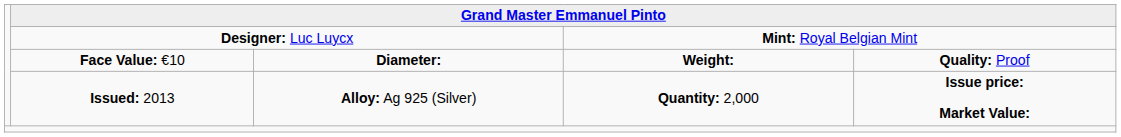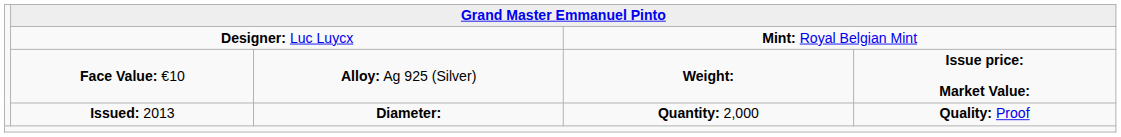Face Value: €10 | column 3: Diameter: -> Alloy: Ag 925 (Silver)
Face Value: €10 | column 5: Quality: Proof -> Issue price: Market Value:
Issued: 2013 | column 3: Alloy: Ag 925 (Silver) -> Diameter:
Issued: 2013 | column 5: Issue price: Market Value: -> Quality: Proof
